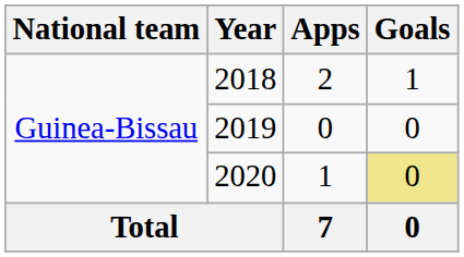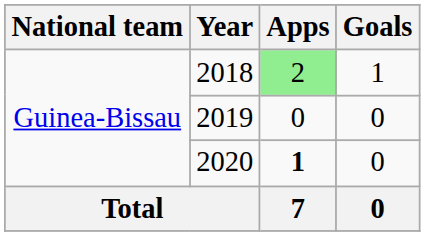2018 | Apps: no background -> lightgreen background
2020 | Apps: normal -> bold
2020 | Goals: khaki background -> no background
